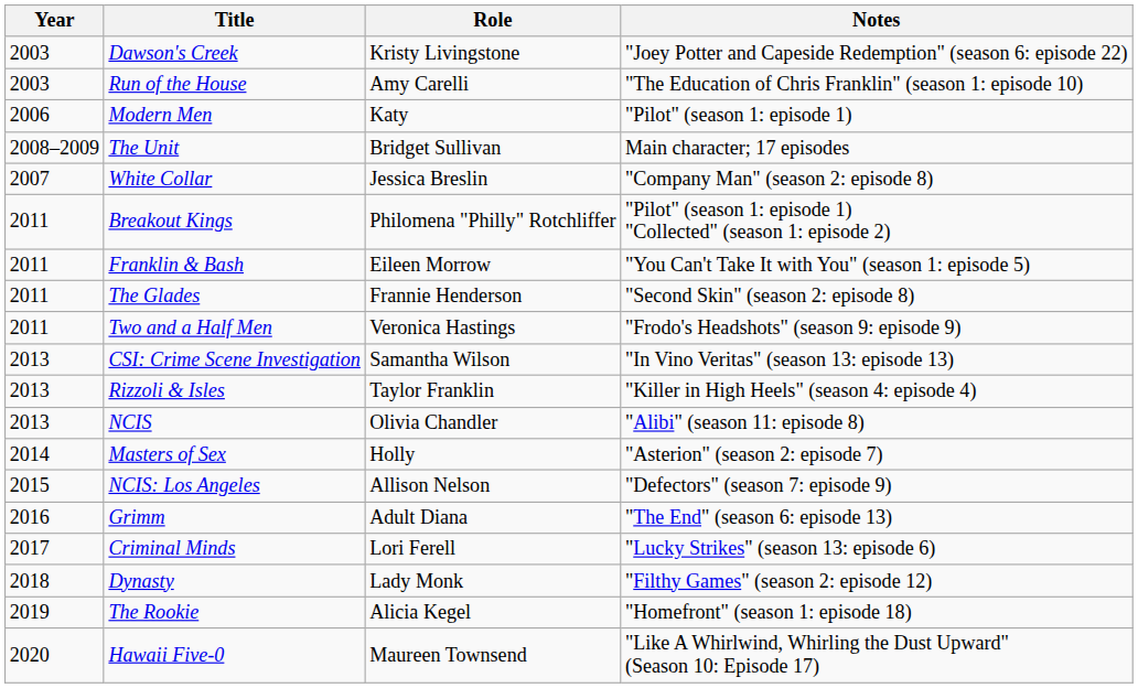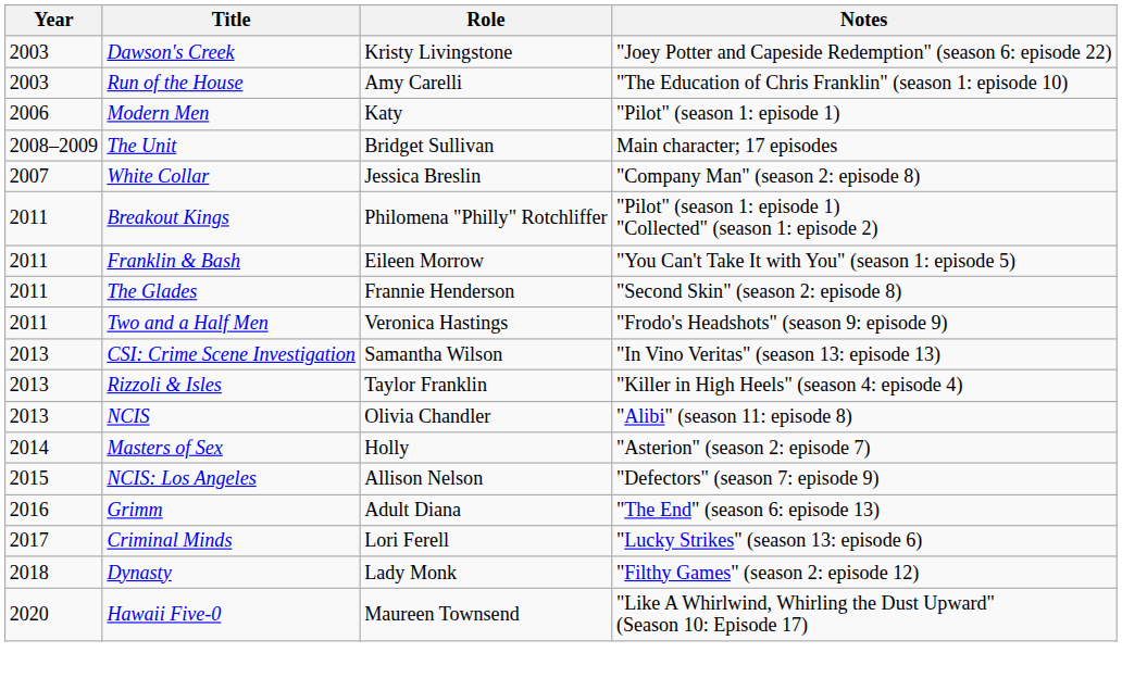- row: 2019 | The Rookie | Alicia Kegel | "Homefront" (season 1: episode 18)
